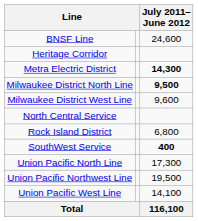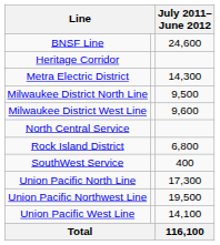Metra Electric District | July 2011– June 2012: bold -> normal
Milwaukee District North Line | July 2011– June 2012: bold -> normal
SouthWest Service | July 2011– June 2012: bold -> normal
